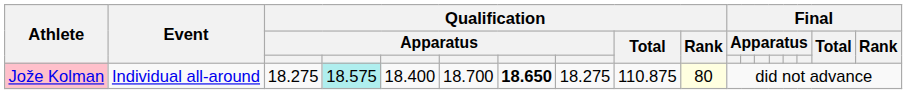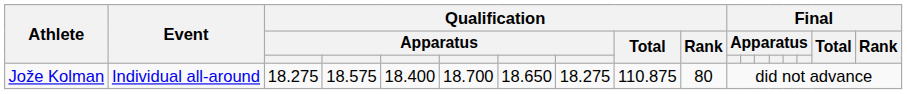row 4 | Athlete: pink background -> no background
row 4 | column 4: paleturquoise background -> no background
row 4 | column 7: bold -> normal
row 4 | Qualification / Rank: lightyellow background -> no background
